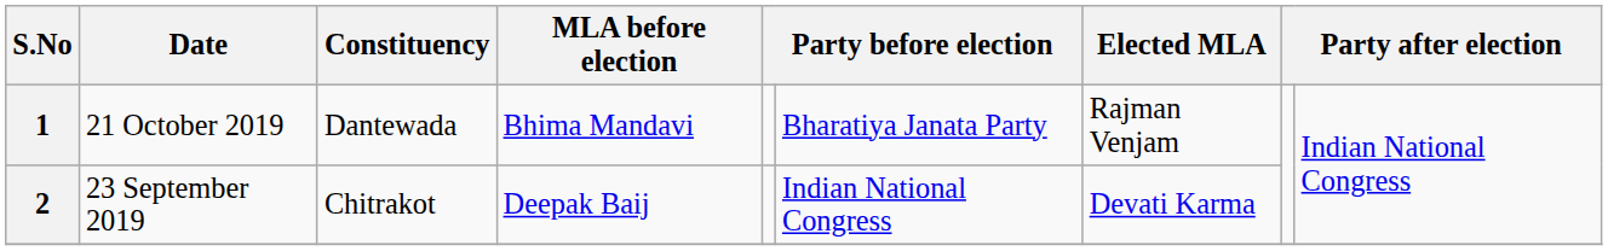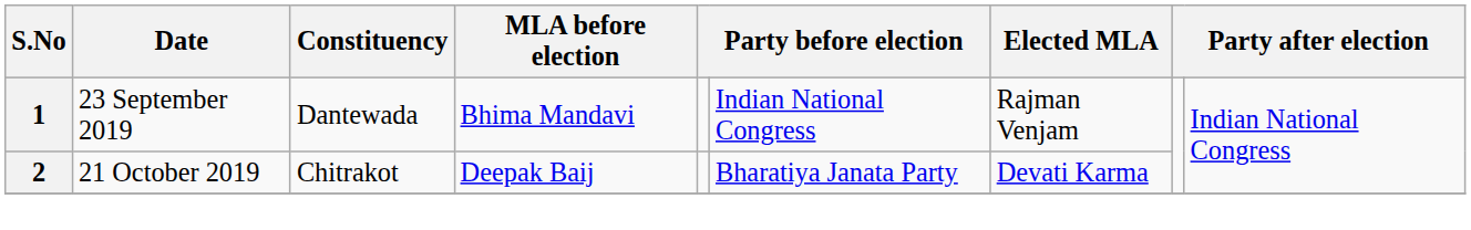1 | Date: 21 October 2019 -> 23 September 2019
1 | column 6: Bharatiya Janata Party -> Indian National Congress
2 | Date: 23 September 2019 -> 21 October 2019
2 | column 6: Indian National Congress -> Bharatiya Janata Party
